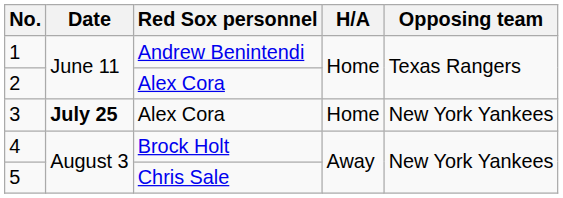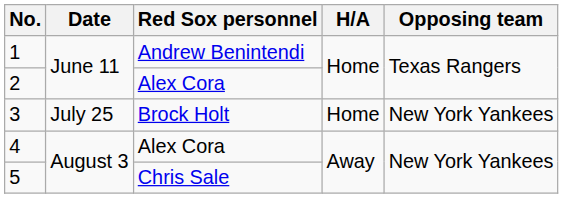3 | Date: bold -> normal
3 | Red Sox personnel: Alex Cora -> Brock Holt
4 | Red Sox personnel: Brock Holt -> Alex Cora
